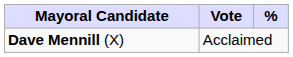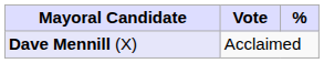Dave Mennill (X) | Mayoral Candidate: no background -> lavender background
